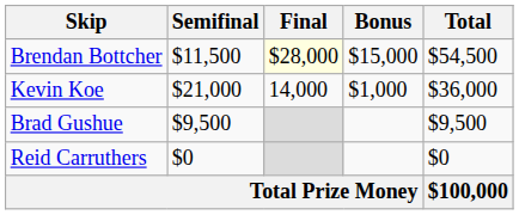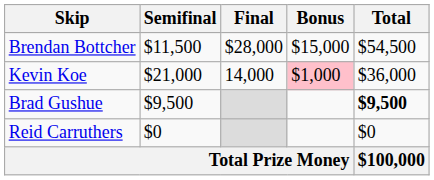Brendan Bottcher | Final: lightyellow background -> no background
Kevin Koe | Bonus: no background -> pink background
Brad Gushue | Total: normal -> bold
